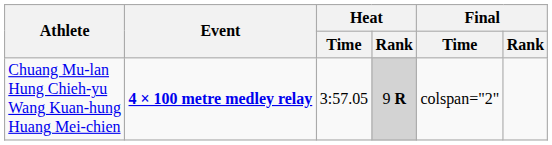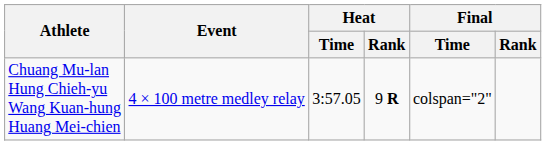Chuang Mu-lan Hung Chieh-yu Wang Kuan-hung Huang Mei-chien | Event: bold -> normal
Chuang Mu-lan Hung Chieh-yu Wang Kuan-hung Huang Mei-chien | Heat / Rank: lightgrey background -> no background
